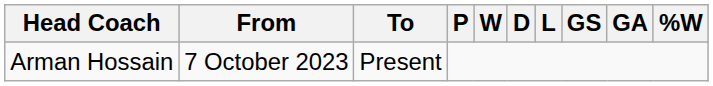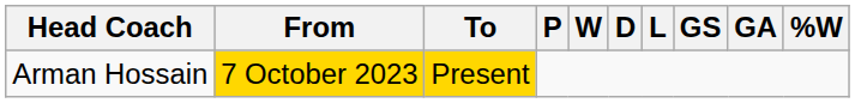Arman Hossain | From: no background -> gold background
Arman Hossain | To: no background -> gold background
